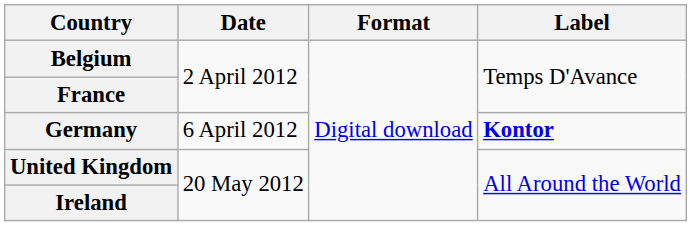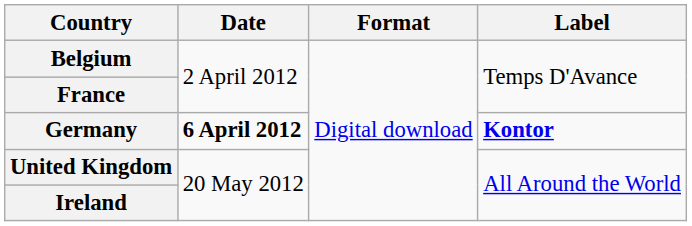Germany | Date: normal -> bold
